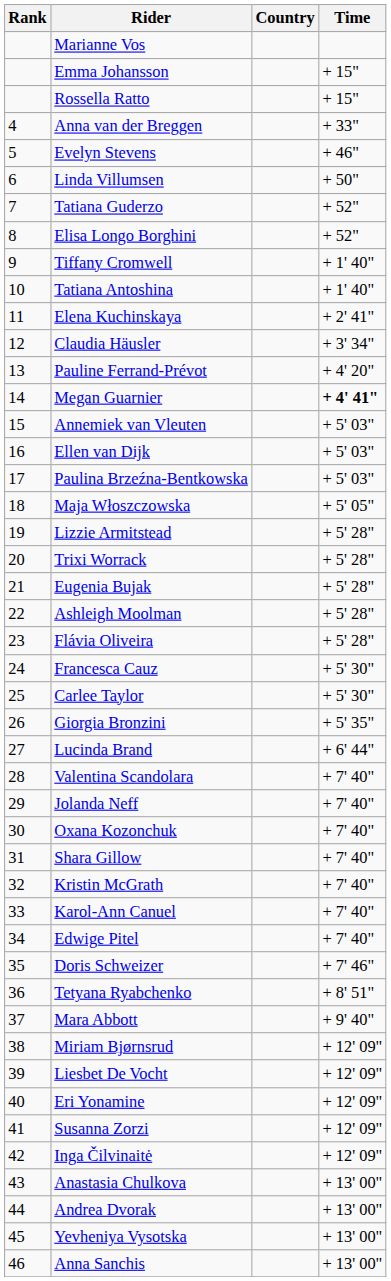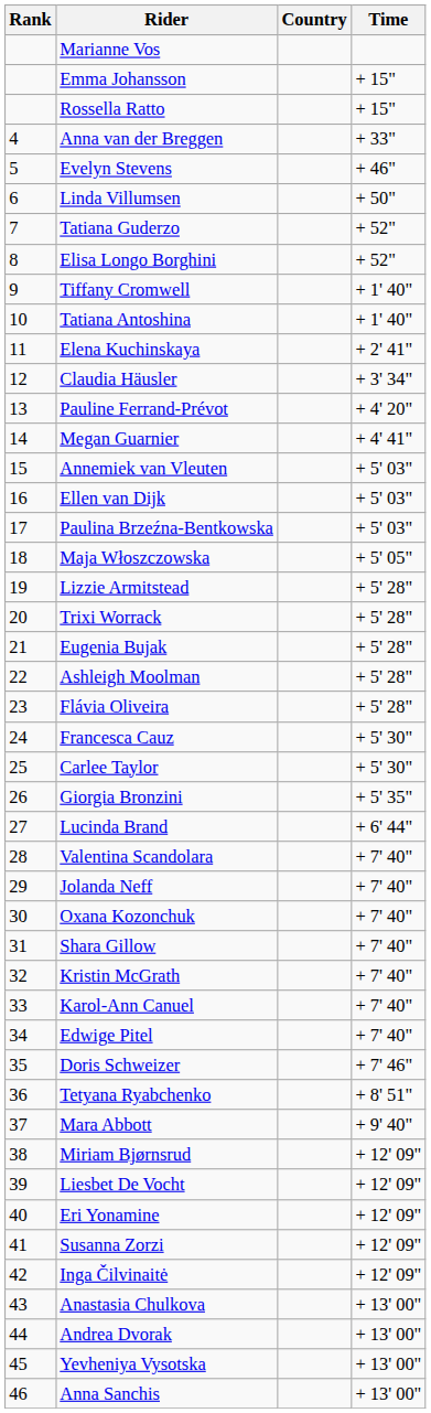Megan Guarnier | Time: bold -> normal
